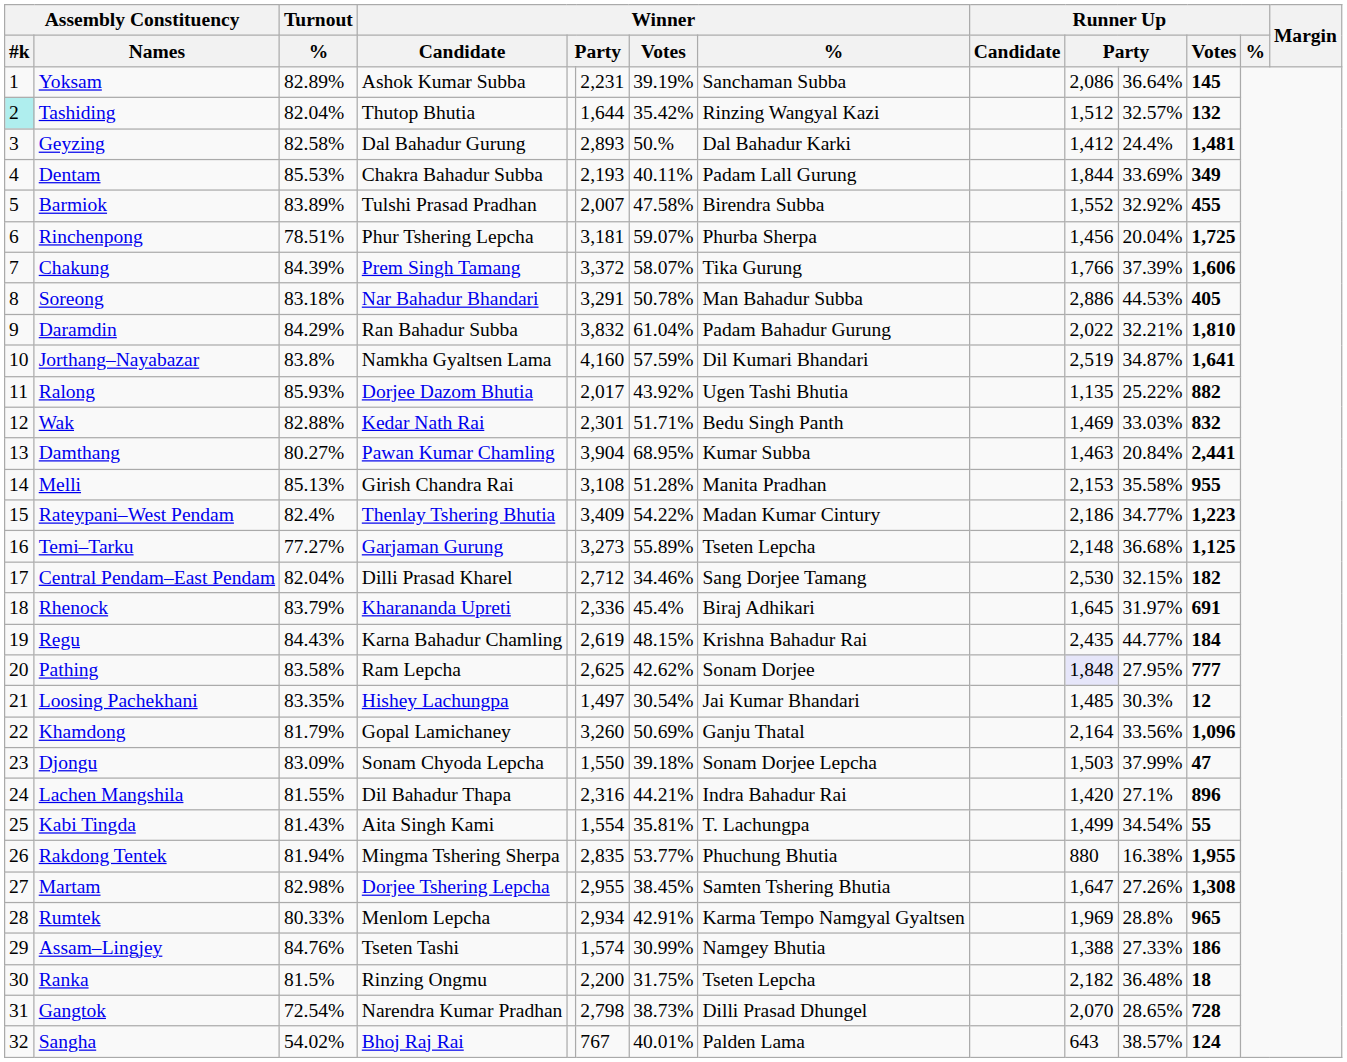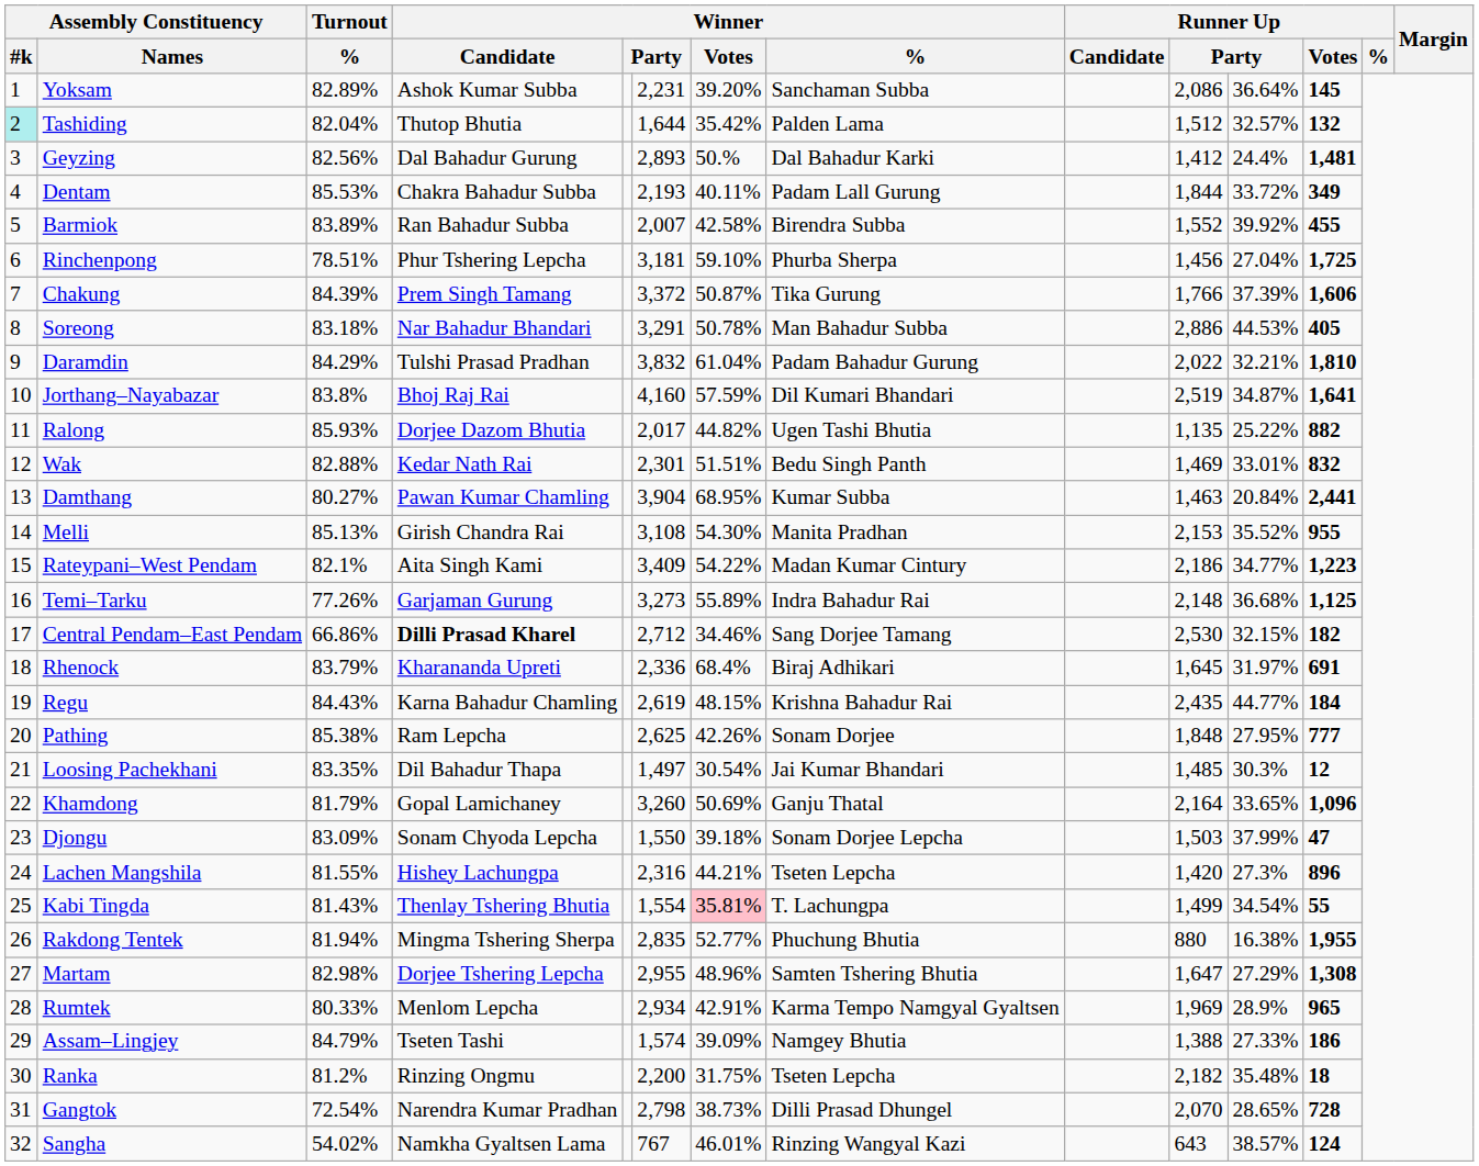Yoksam | Winner / Votes: 39.19% -> 39.20%
Tashiding | Winner / %: Rinzing Wangyal Kazi -> Palden Lama
Geyzing | Turnout / %: 82.58% -> 82.56%
Dentam | column 11: 33.69% -> 33.72%
Barmiok | Winner / Candidate: Tulshi Prasad Pradhan -> Ran Bahadur Subba
Barmiok | Winner / Votes: 47.58% -> 42.58%
Barmiok | column 11: 32.92% -> 39.92%
Rinchenpong | Winner / Votes: 59.07% -> 59.10%
Rinchenpong | column 11: 20.04% -> 27.04%
Chakung | Winner / Votes: 58.07% -> 50.87%
Daramdin | Winner / Candidate: Ran Bahadur Subba -> Tulshi Prasad Pradhan
Jorthang–Nayabazar | Winner / Candidate: Namkha Gyaltsen Lama -> Bhoj Raj Rai
Ralong | Winner / Votes: 43.92% -> 44.82%
Wak | Winner / Votes: 51.71% -> 51.51%
Wak | column 11: 33.03% -> 33.01%
Melli | Winner / Votes: 51.28% -> 54.30%
Melli | column 11: 35.58% -> 35.52%
Rateypani–West Pendam | Turnout / %: 82.4% -> 82.1%
Rateypani–West Pendam | Winner / Candidate: Thenlay Tshering Bhutia -> Aita Singh Kami
Temi–Tarku | Turnout / %: 77.27% -> 77.26%
Temi–Tarku | Winner / %: Tseten Lepcha -> Indra Bahadur Rai
Central Pendam–East Pendam | Turnout / %: 82.04% -> 66.86%
Central Pendam–East Pendam | Winner / Candidate: normal -> bold
Rhenock | Winner / Votes: 45.4% -> 68.4%
Pathing | Turnout / %: 83.58% -> 85.38%
Pathing | Winner / Votes: 42.62% -> 42.26%
Pathing | column 10: lavender background -> no background
Loosing Pachekhani | Winner / Candidate: Hishey Lachungpa -> Dil Bahadur Thapa
Khamdong | column 11: 33.56% -> 33.65%
Lachen Mangshila | Winner / Candidate: Dil Bahadur Thapa -> Hishey Lachungpa
Lachen Mangshila | Winner / %: Indra Bahadur Rai -> Tseten Lepcha
Lachen Mangshila | column 11: 27.1% -> 27.3%
Kabi Tingda | Winner / Candidate: Aita Singh Kami -> Thenlay Tshering Bhutia
Kabi Tingda | Winner / Votes: no background -> pink background
Rakdong Tentek | Winner / Votes: 53.77% -> 52.77%
Martam | Winner / Votes: 38.45% -> 48.96%
Martam | column 11: 27.26% -> 27.29%
Rumtek | column 11: 28.8% -> 28.9%
Assam–Lingjey | Turnout / %: 84.76% -> 84.79%
Assam–Lingjey | Winner / Votes: 30.99% -> 39.09%
Ranka | Turnout / %: 81.5% -> 81.2%
Ranka | column 11: 36.48% -> 35.48%
Sangha | Winner / Candidate: Bhoj Raj Rai -> Namkha Gyaltsen Lama
Sangha | Winner / Votes: 40.01% -> 46.01%
Sangha | Winner / %: Palden Lama -> Rinzing Wangyal Kazi
